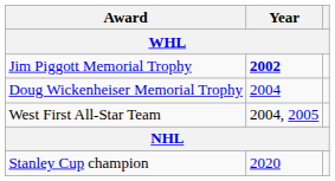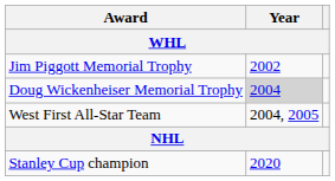Jim Piggott Memorial Trophy | Year: bold -> normal
Doug Wickenheiser Memorial Trophy | Year: no background -> lightgrey background
